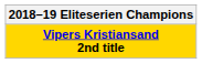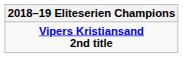row 2 | column 1: gold background -> no background
